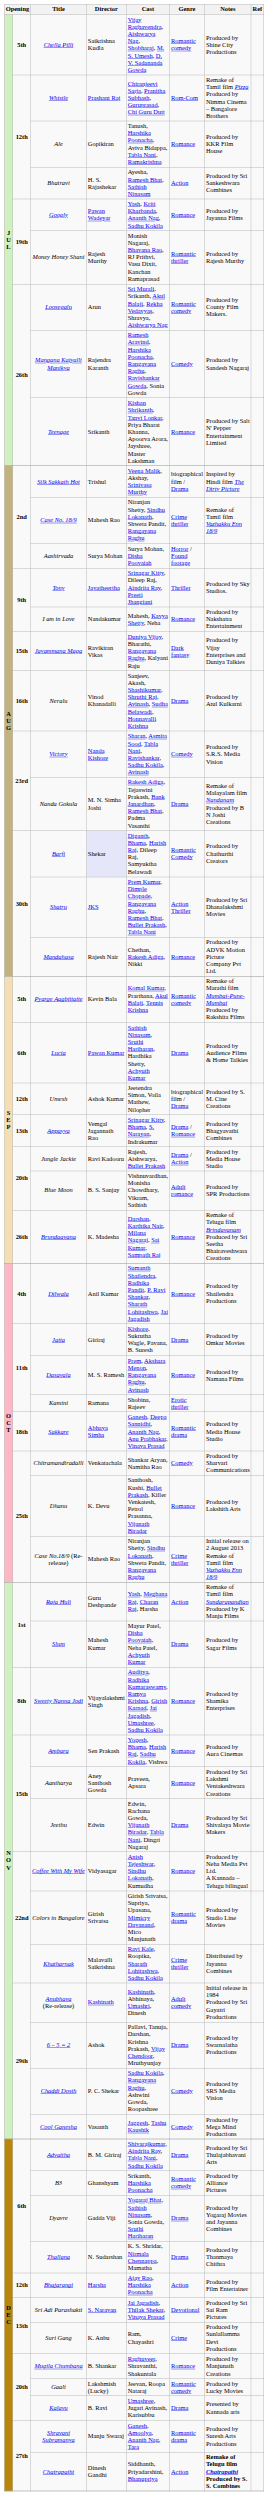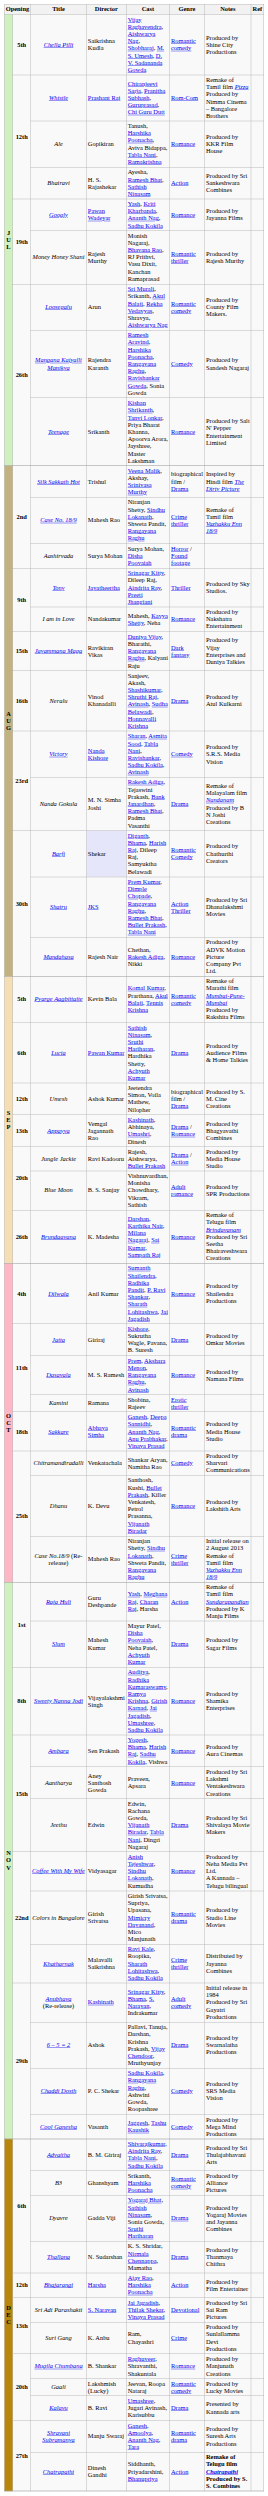Appayya | Cast: Srinagar Kitty, Bhama, S. Narayan, Indrakumar -> Kashinath, Abhinaya, Umashri, Dinesh
Anubhava (Re-release) | Cast: Kashinath, Abhinaya, Umashri, Dinesh -> Srinagar Kitty, Bhama, S. Narayan, Indrakumar
